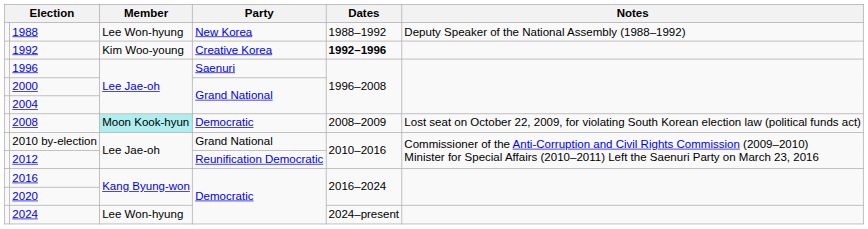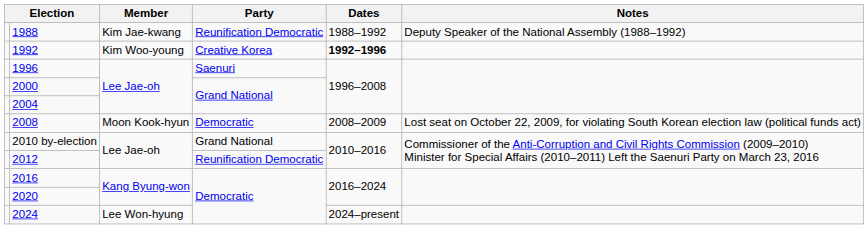1988 | Member: Lee Won-hyung -> Kim Jae-kwang
1988 | Party: New Korea -> Reunification Democratic
2008 | Member: paleturquoise background -> no background
